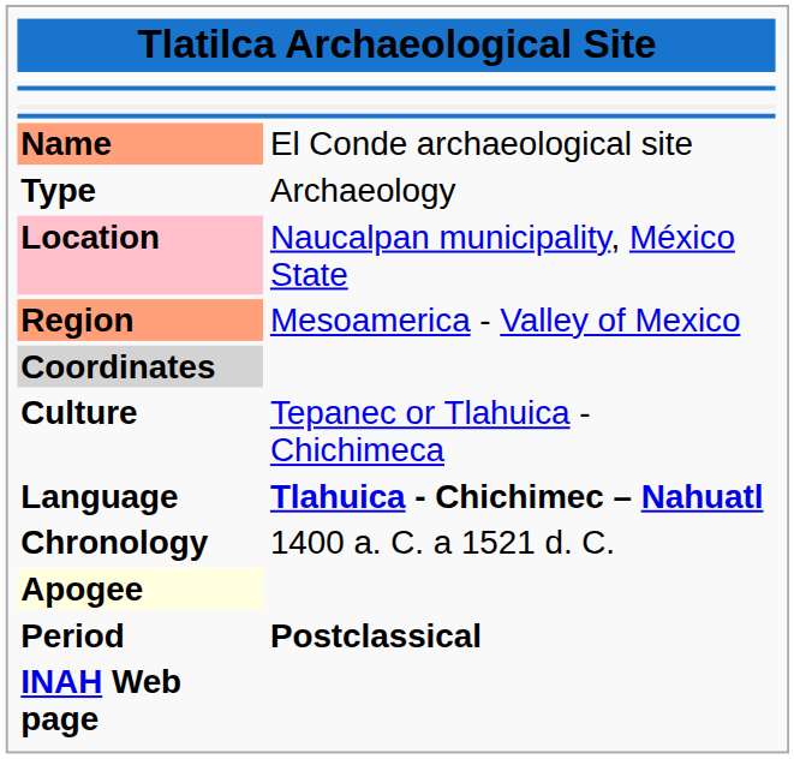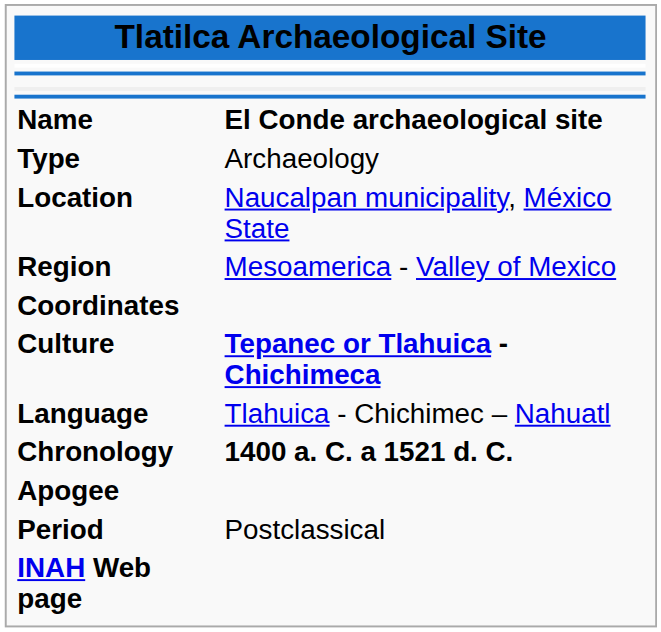Name | column 1: lightsalmon background -> no background
Name | column 2: normal -> bold
Location | column 1: pink background -> no background
Region | column 1: lightsalmon background -> no background
Coordinates | column 1: lightgrey background -> no background
Culture | column 2: normal -> bold
Language | column 2: bold -> normal
Chronology | column 2: normal -> bold
Apogee | column 1: lightyellow background -> no background
Period | column 2: bold -> normal
